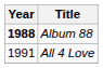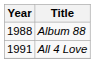Album 88 | Year: bold -> normal
